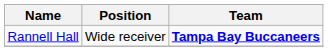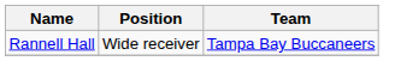Rannell Hall | Team: bold -> normal
